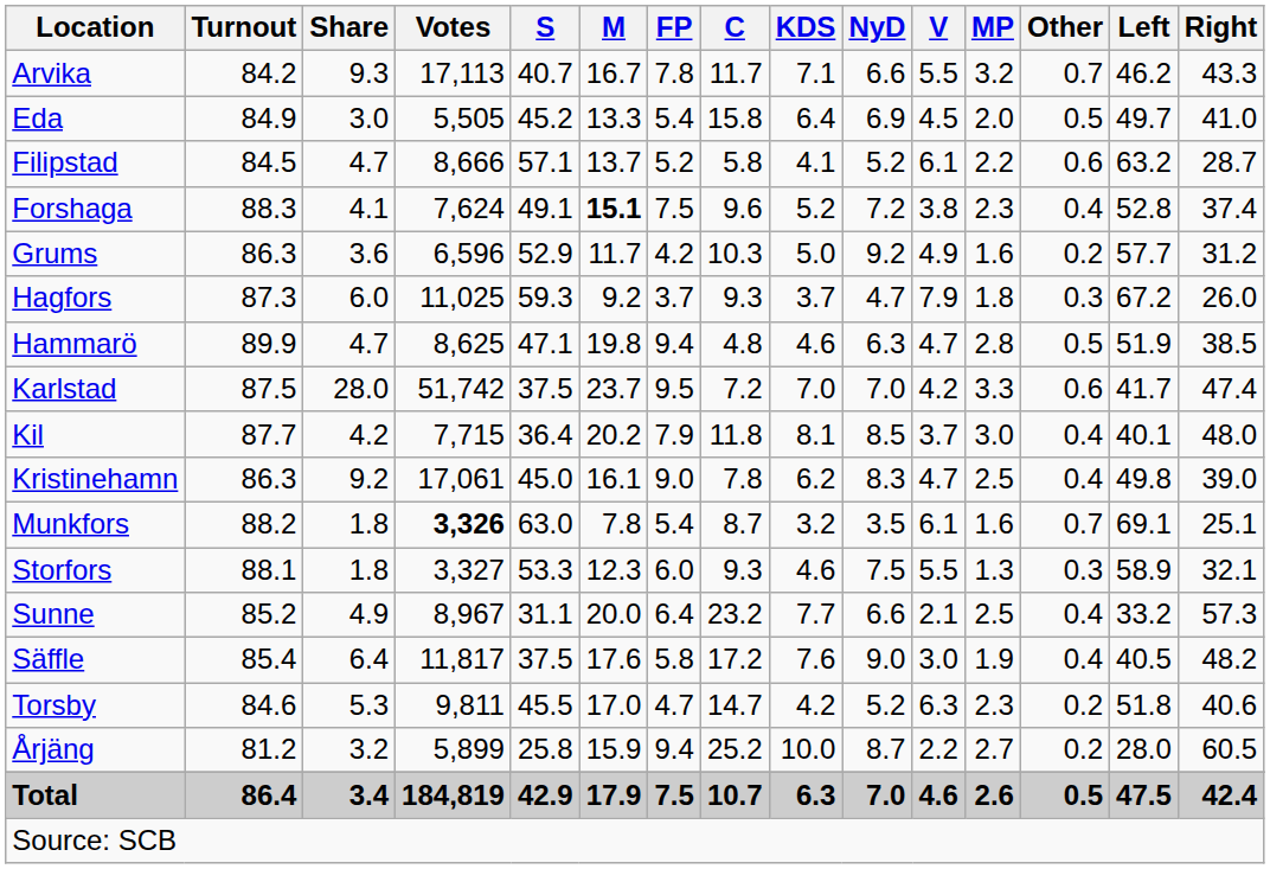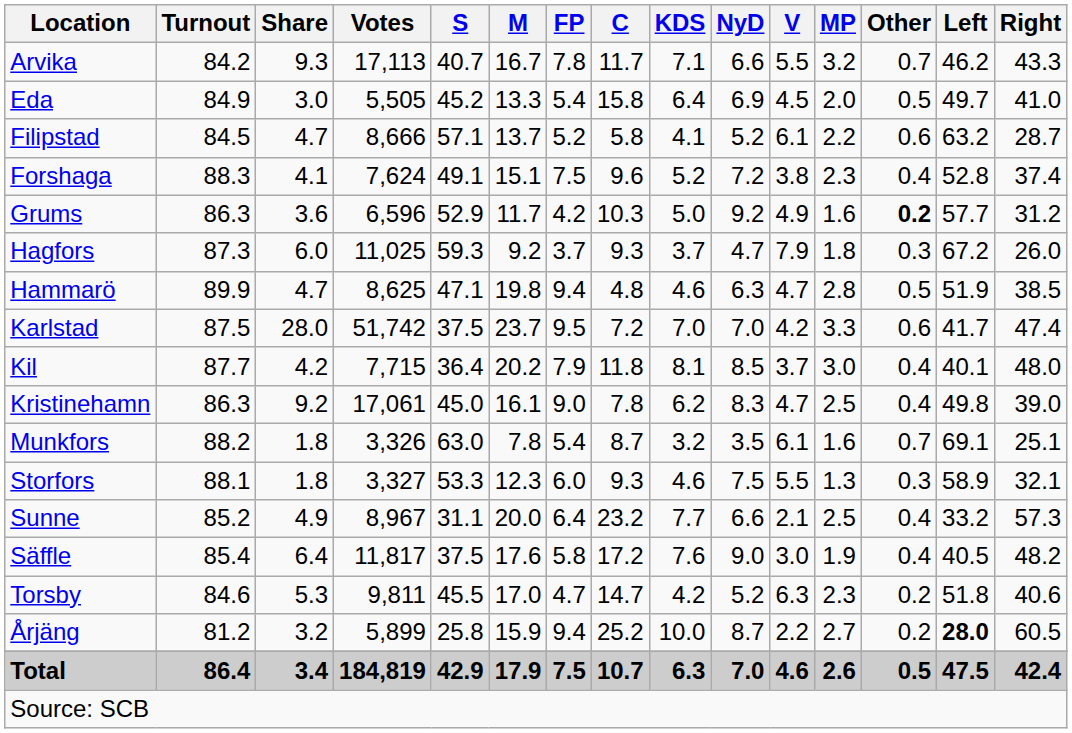Forshaga | M: bold -> normal
Grums | Other: normal -> bold
Munkfors | Votes: bold -> normal
Årjäng | Left: normal -> bold
